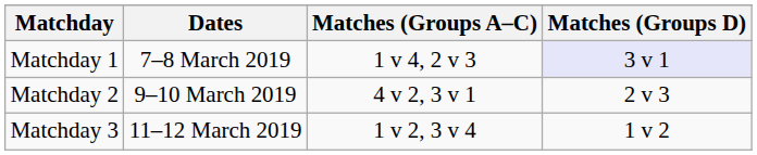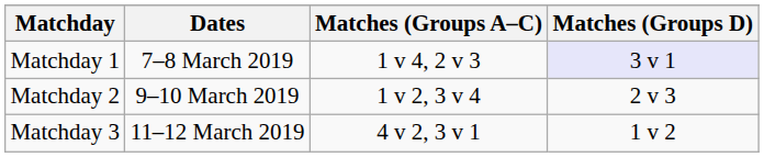Matchday 2 | Matches (Groups A–C): 4 v 2, 3 v 1 -> 1 v 2, 3 v 4
Matchday 3 | Matches (Groups A–C): 1 v 2, 3 v 4 -> 4 v 2, 3 v 1
